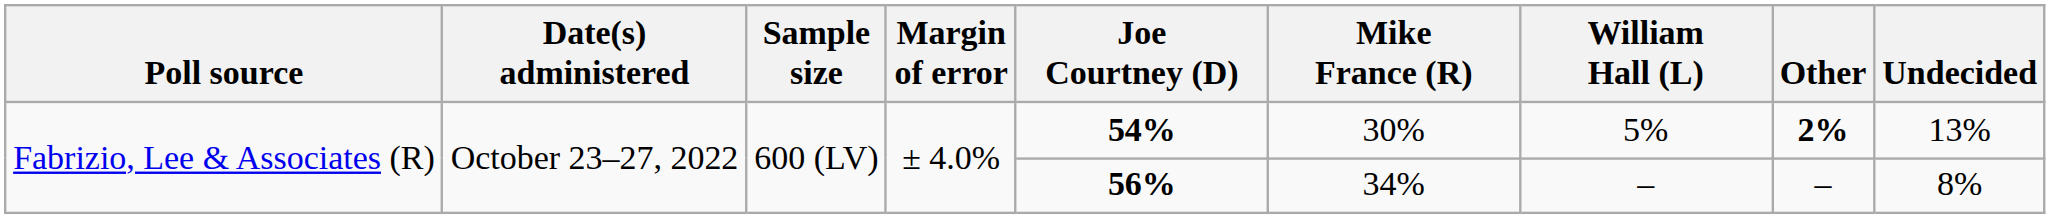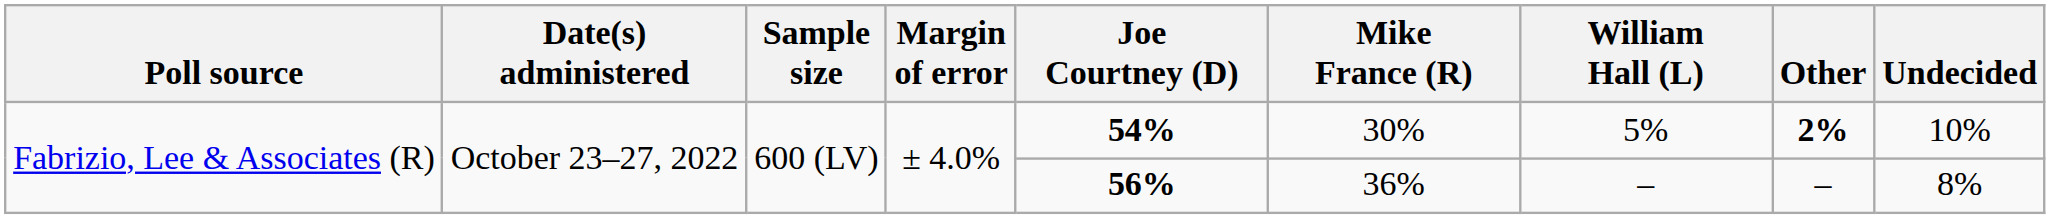row 2 | Undecided: 13% -> 10%
row 3 | Mike France (R): 34% -> 36%
